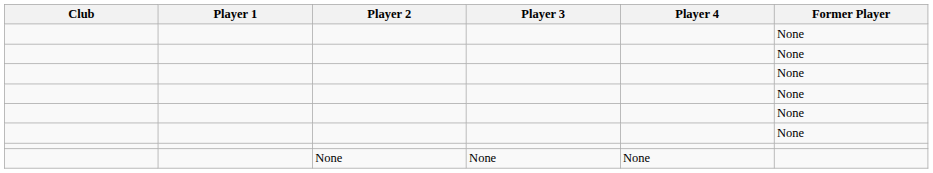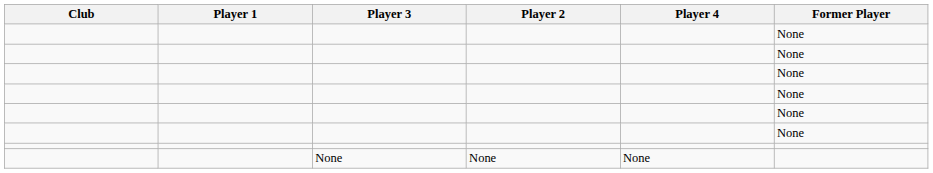columns swapped: Player 2 <-> Player 3
